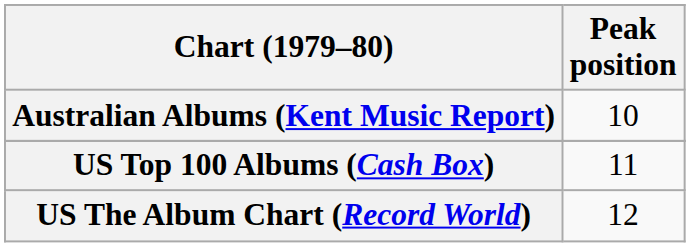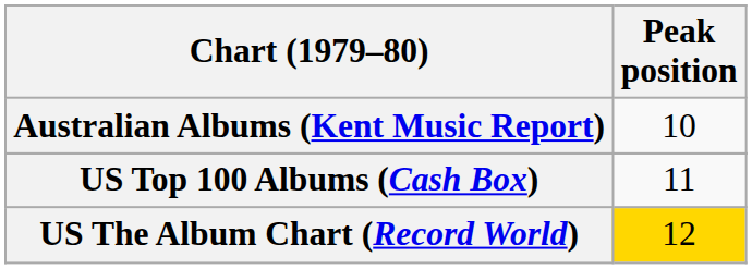US The Album Chart (Record World) | Peak position: no background -> gold background
